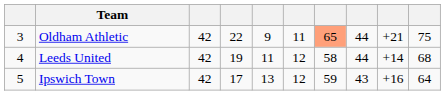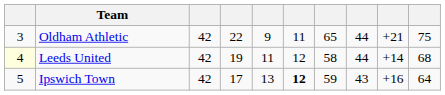Oldham Athletic | column 7: lightsalmon background -> no background
Leeds United | column 1: no background -> lightyellow background
Ipswich Town | column 6: normal -> bold
